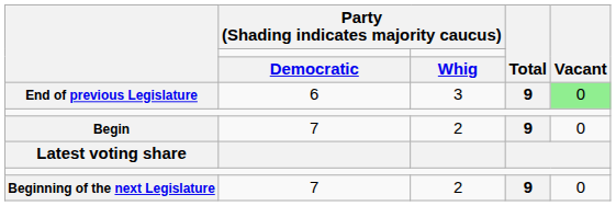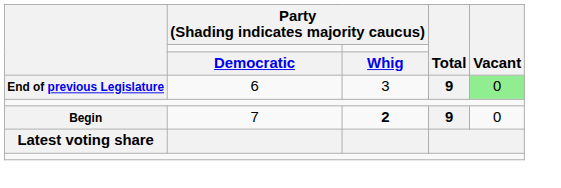Begin | column 3: normal -> bold
- row: Beginning of the next Legislature | 7 | 2 | 9 | 0
